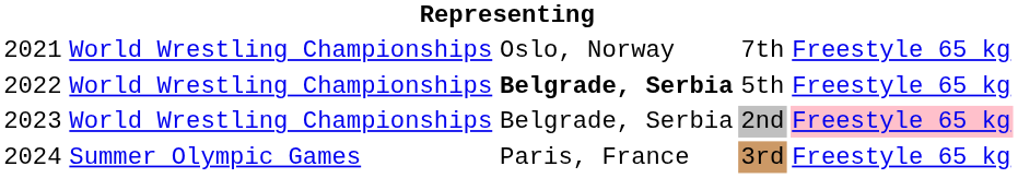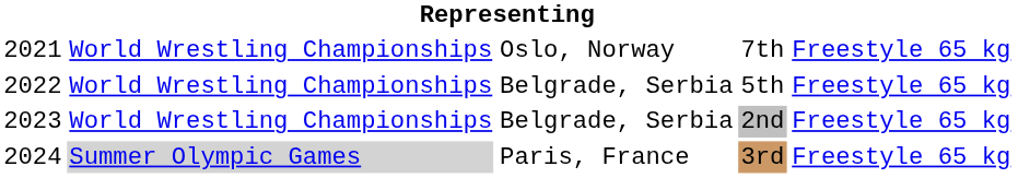5th | column 3: bold -> normal
2nd | column 5: pink background -> no background
3rd | column 2: no background -> lightgrey background
